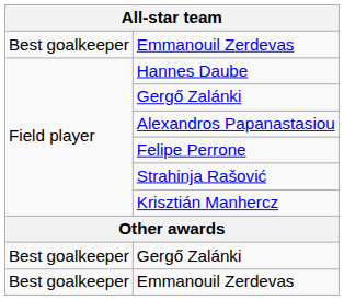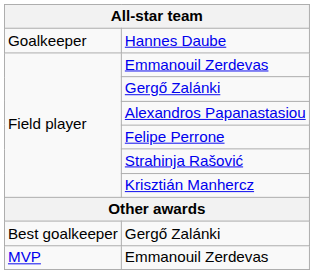row 2 | column 1: Best goalkeeper -> Goalkeeper
row 2 | column 2: Emmanouil Zerdevas -> Hannes Daube
row 3 | column 2: Hannes Daube -> Emmanouil Zerdevas
row 11 | column 1: Best goalkeeper -> MVP
